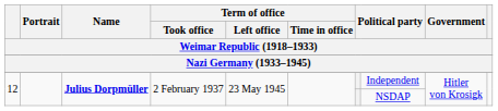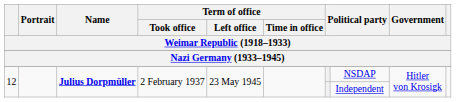row 5 | column 8: Independent -> NSDAP
row 6 | column 8: NSDAP -> Independent
